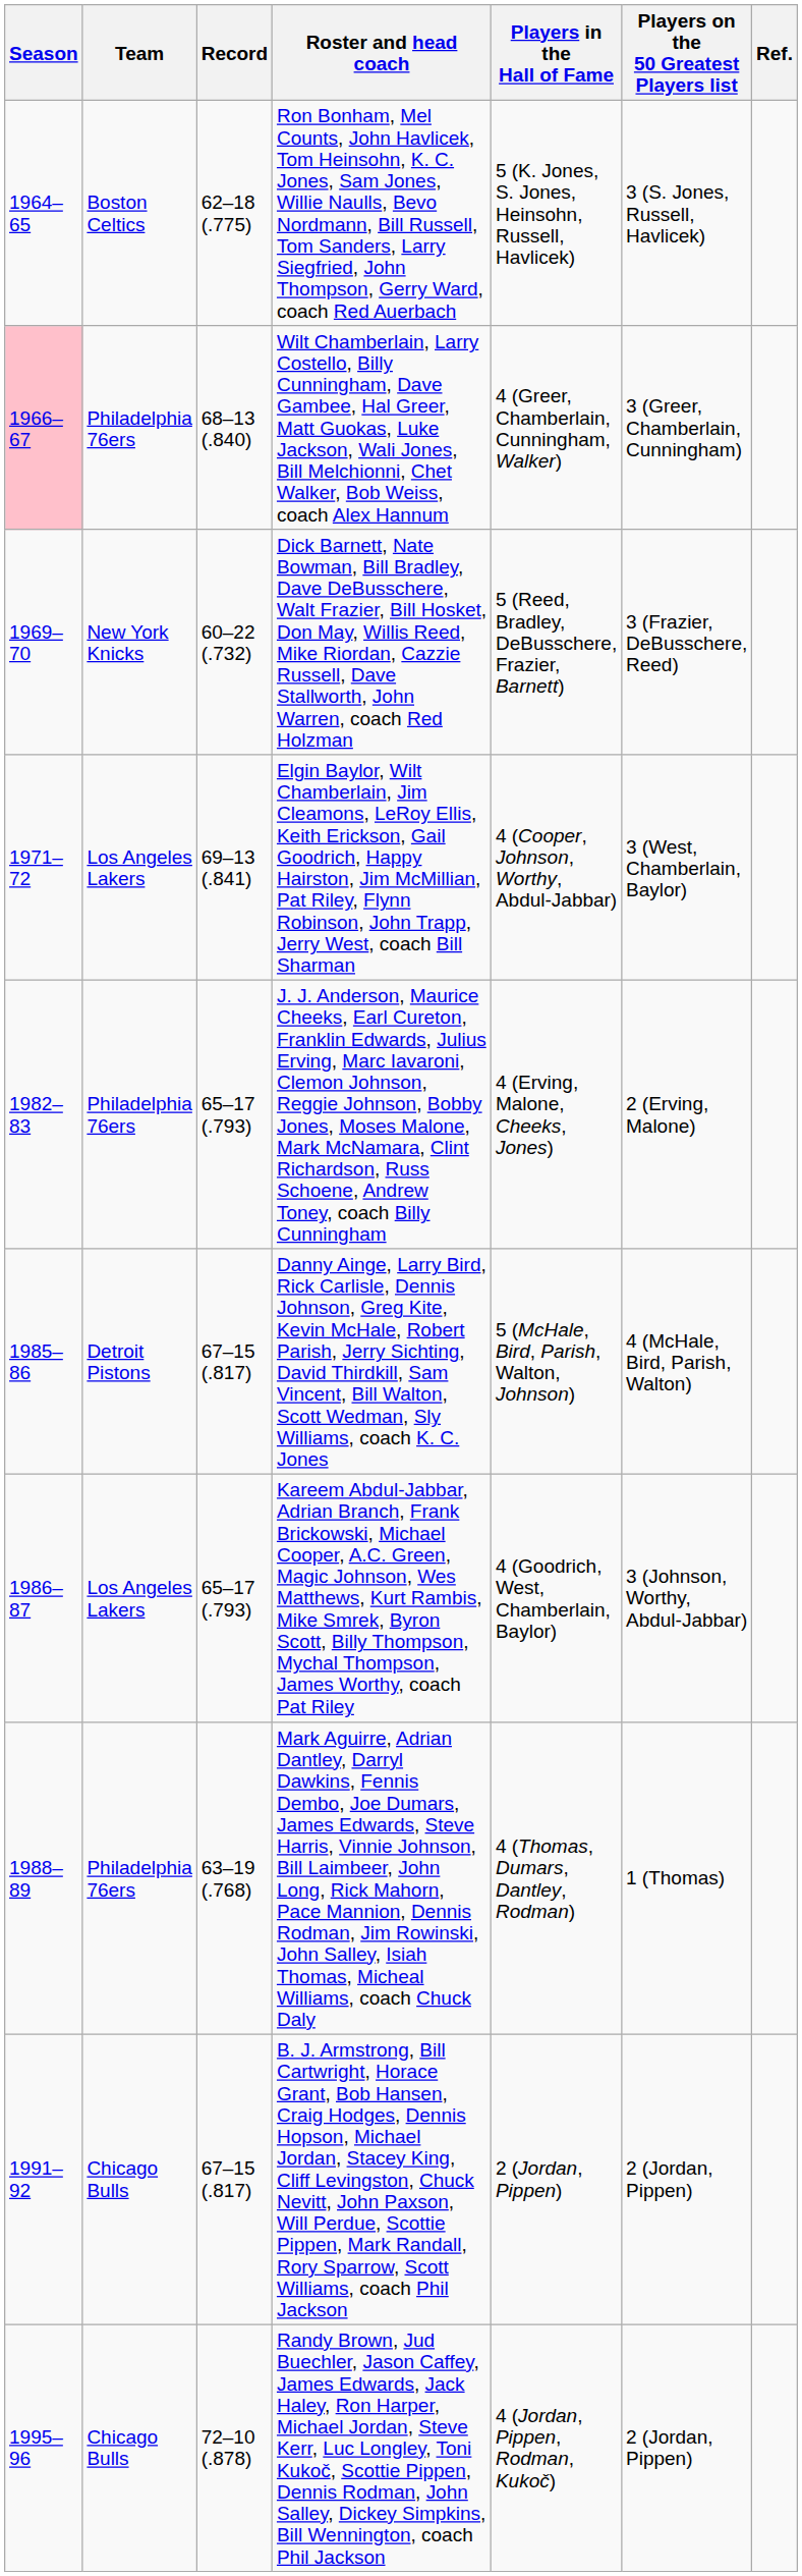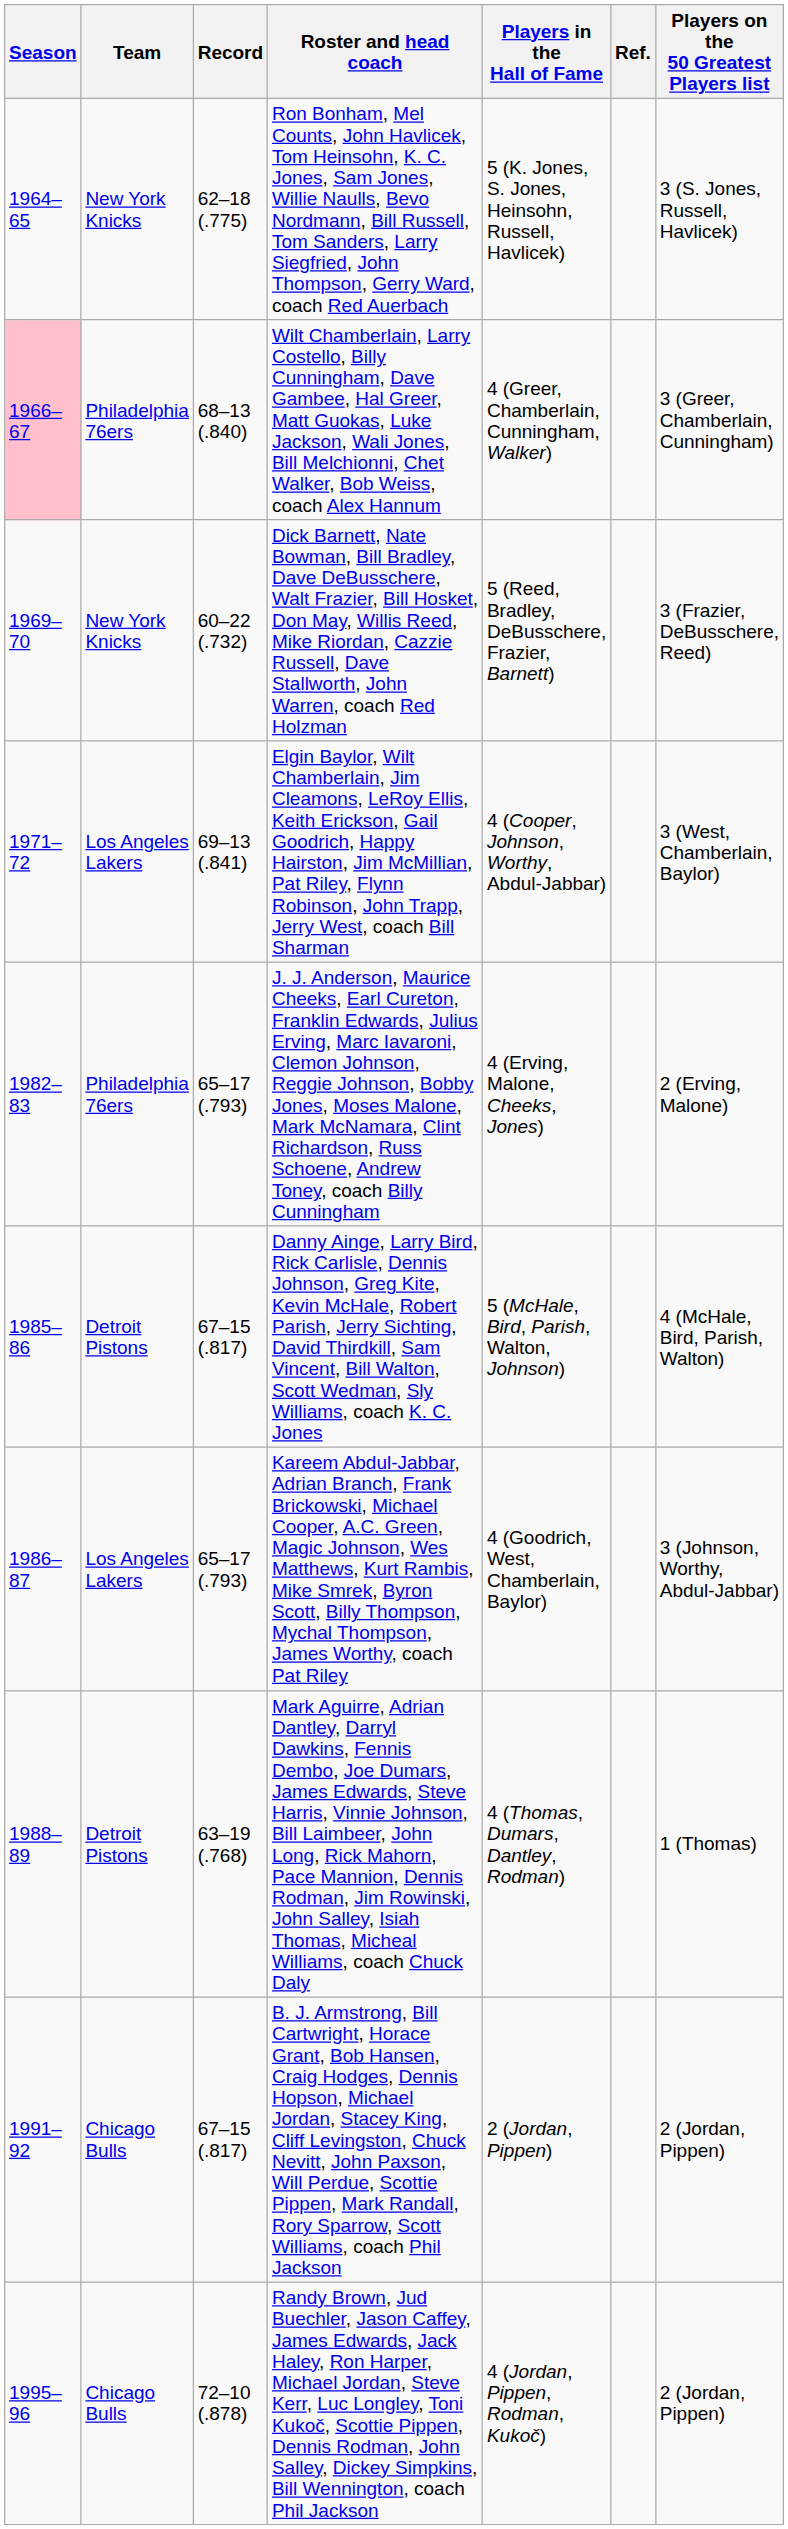columns swapped: Players on the 50 Greatest Players list <-> Ref.
row 2 | Team: Boston Celtics -> New York Knicks
row 9 | Team: Philadelphia 76ers -> Detroit Pistons
